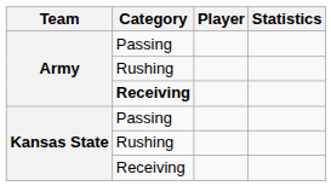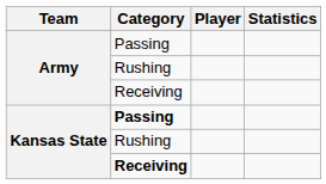Army / Receiving | Category: bold -> normal
Kansas State / Passing | Category: normal -> bold
Kansas State / Receiving | Category: normal -> bold
